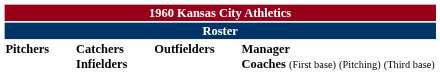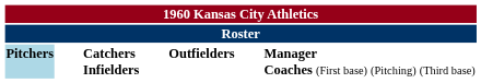Pitchers | column 1: no background -> lightblue background
